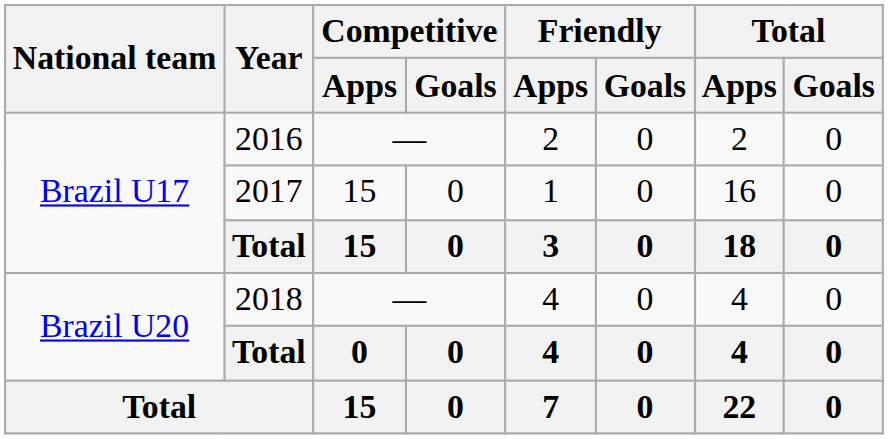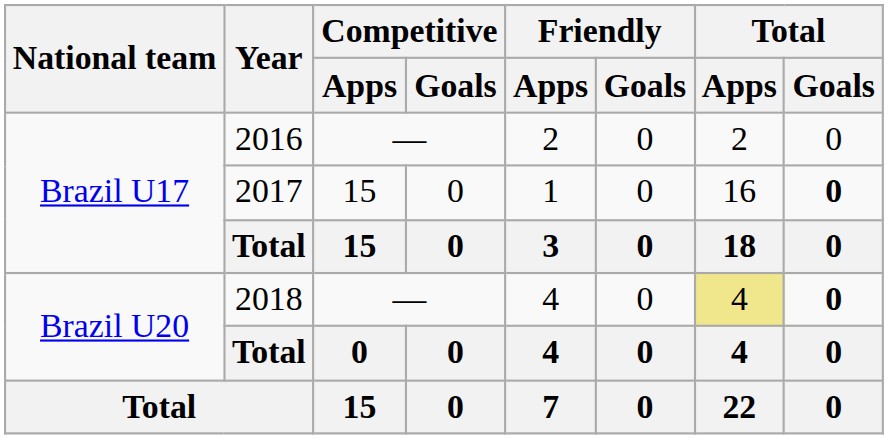2017 | Total / Goals: normal -> bold
2018 | Total / Apps: no background -> khaki background
2018 | Total / Goals: normal -> bold
